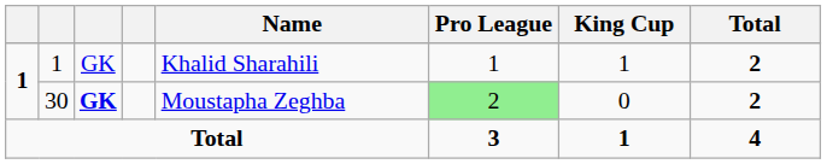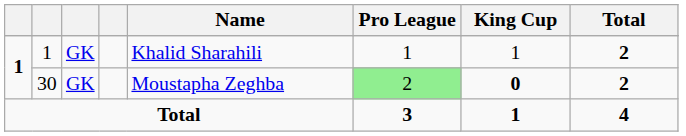30 | column 3: bold -> normal
30 | King Cup: normal -> bold
